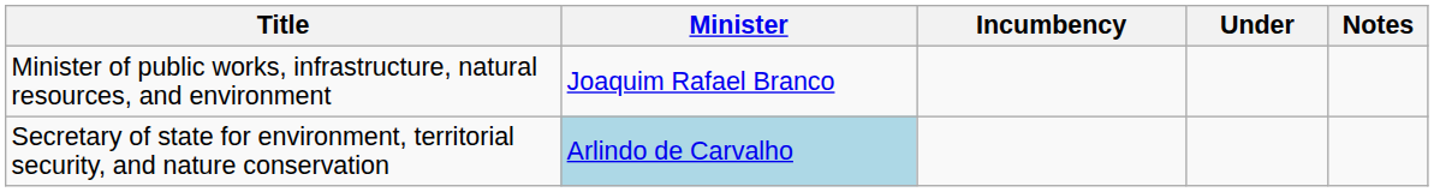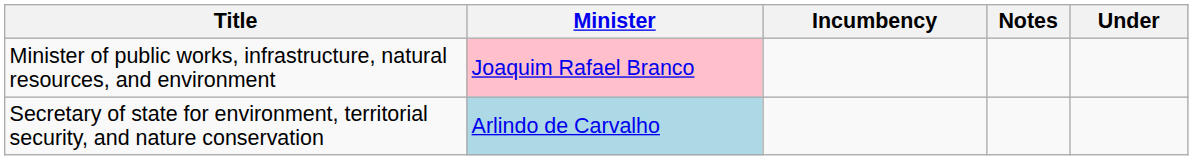columns swapped: Under <-> Notes
row 2 | Minister: no background -> pink background
